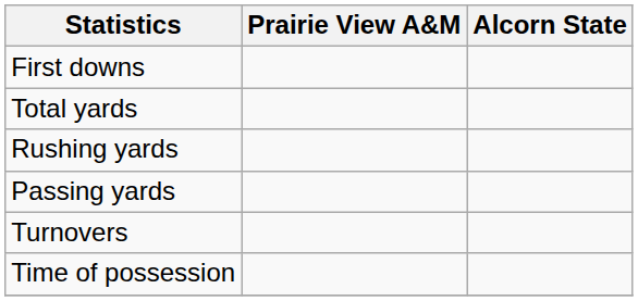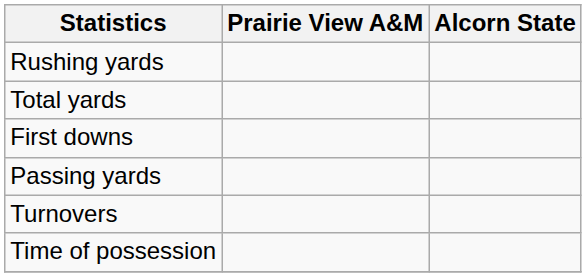rows swapped: First downs <-> Rushing yards
